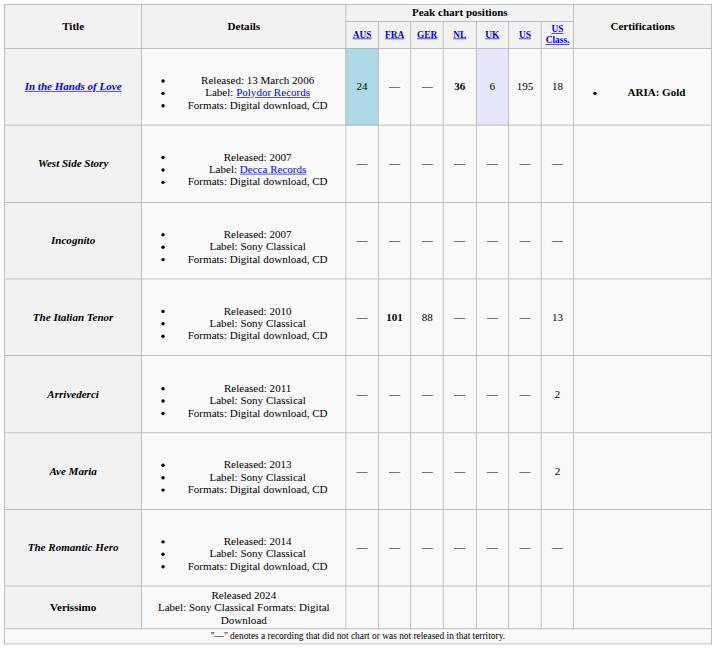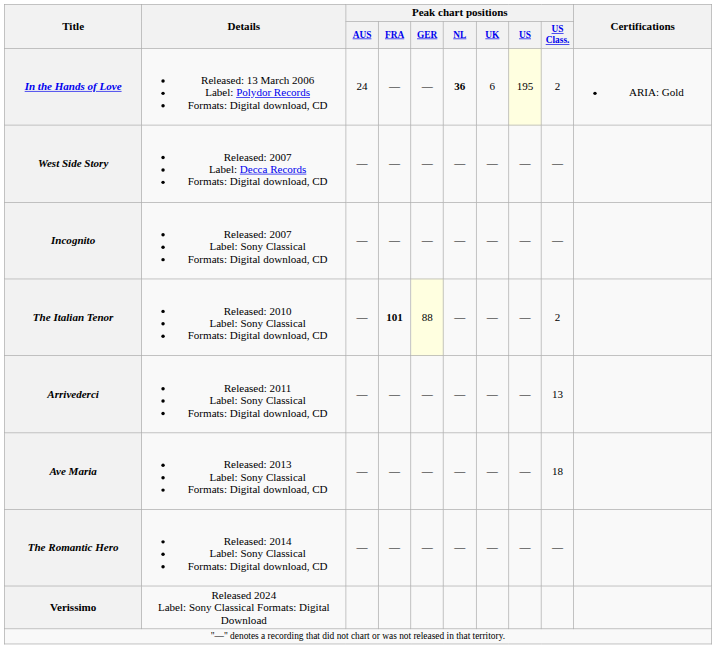In the Hands of Love | Peak chart positions / AUS: lightblue background -> no background
In the Hands of Love | Peak chart positions / UK: lavender background -> no background
In the Hands of Love | Peak chart positions / US: no background -> lightyellow background
In the Hands of Love | Peak chart positions / US Class.: 18 -> 2
In the Hands of Love | Certifications: bold -> normal
The Italian Tenor | Peak chart positions / GER: no background -> lightyellow background
The Italian Tenor | Peak chart positions / US Class.: 13 -> 2
Arrivederci | Peak chart positions / US Class.: 2 -> 13
Ave Maria | Peak chart positions / US Class.: 2 -> 18
